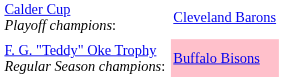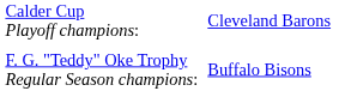F. G. "Teddy" Oke Trophy Regular Season champions: | column 2: pink background -> no background
